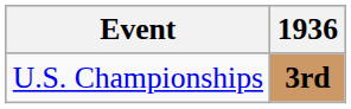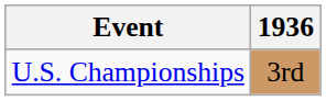U.S. Championships | 1936: bold -> normal
